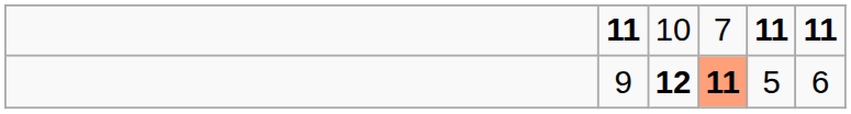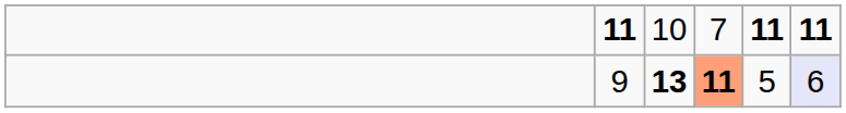row 2 | column 3: 12 -> 13
row 2 | column 6: no background -> lavender background
